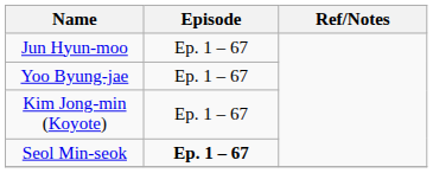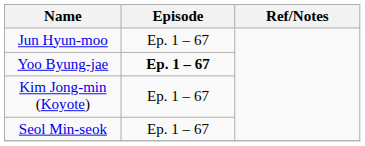Yoo Byung-jae | Episode: normal -> bold
Seol Min-seok | Episode: bold -> normal
